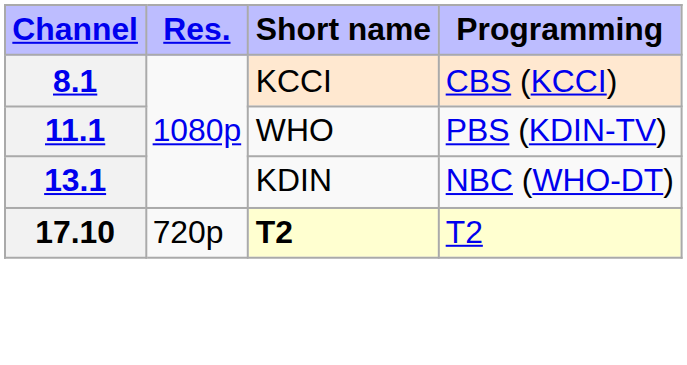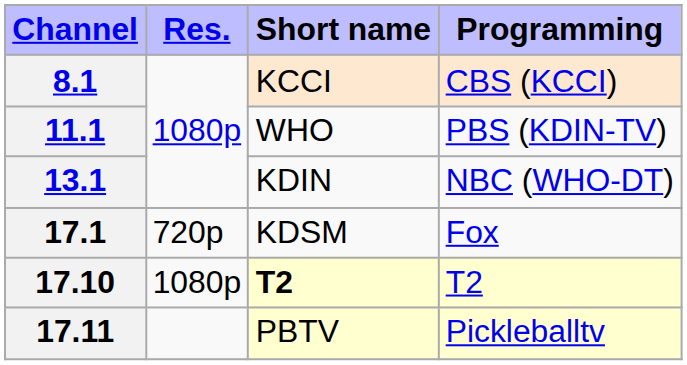+ row: 17.1 | 720p | KDSM | Fox
17.10 | Res.: 720p -> 1080p
+ row: 17.11 | PBTV | Pickleballtv
